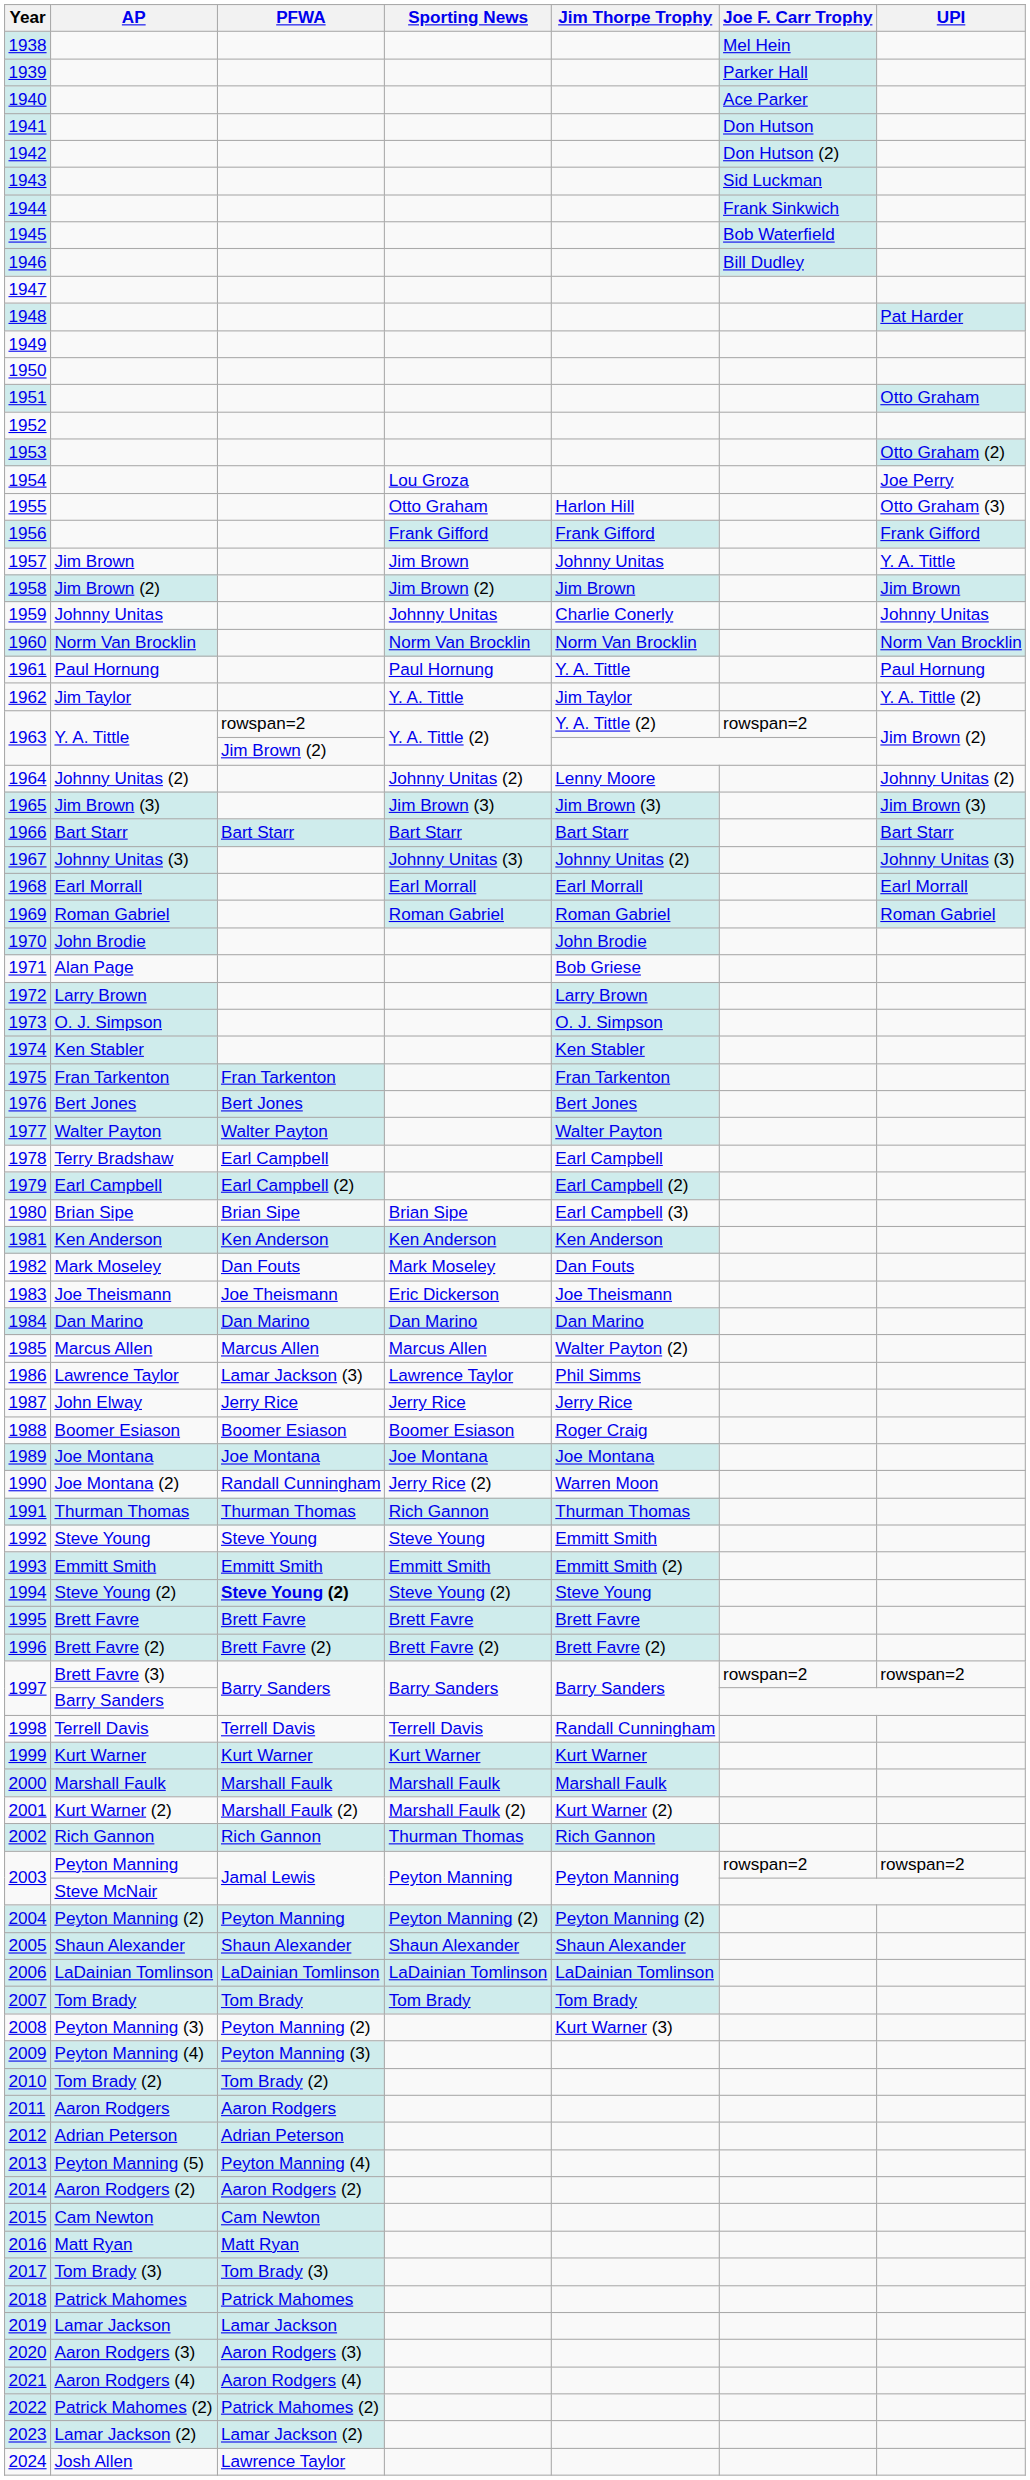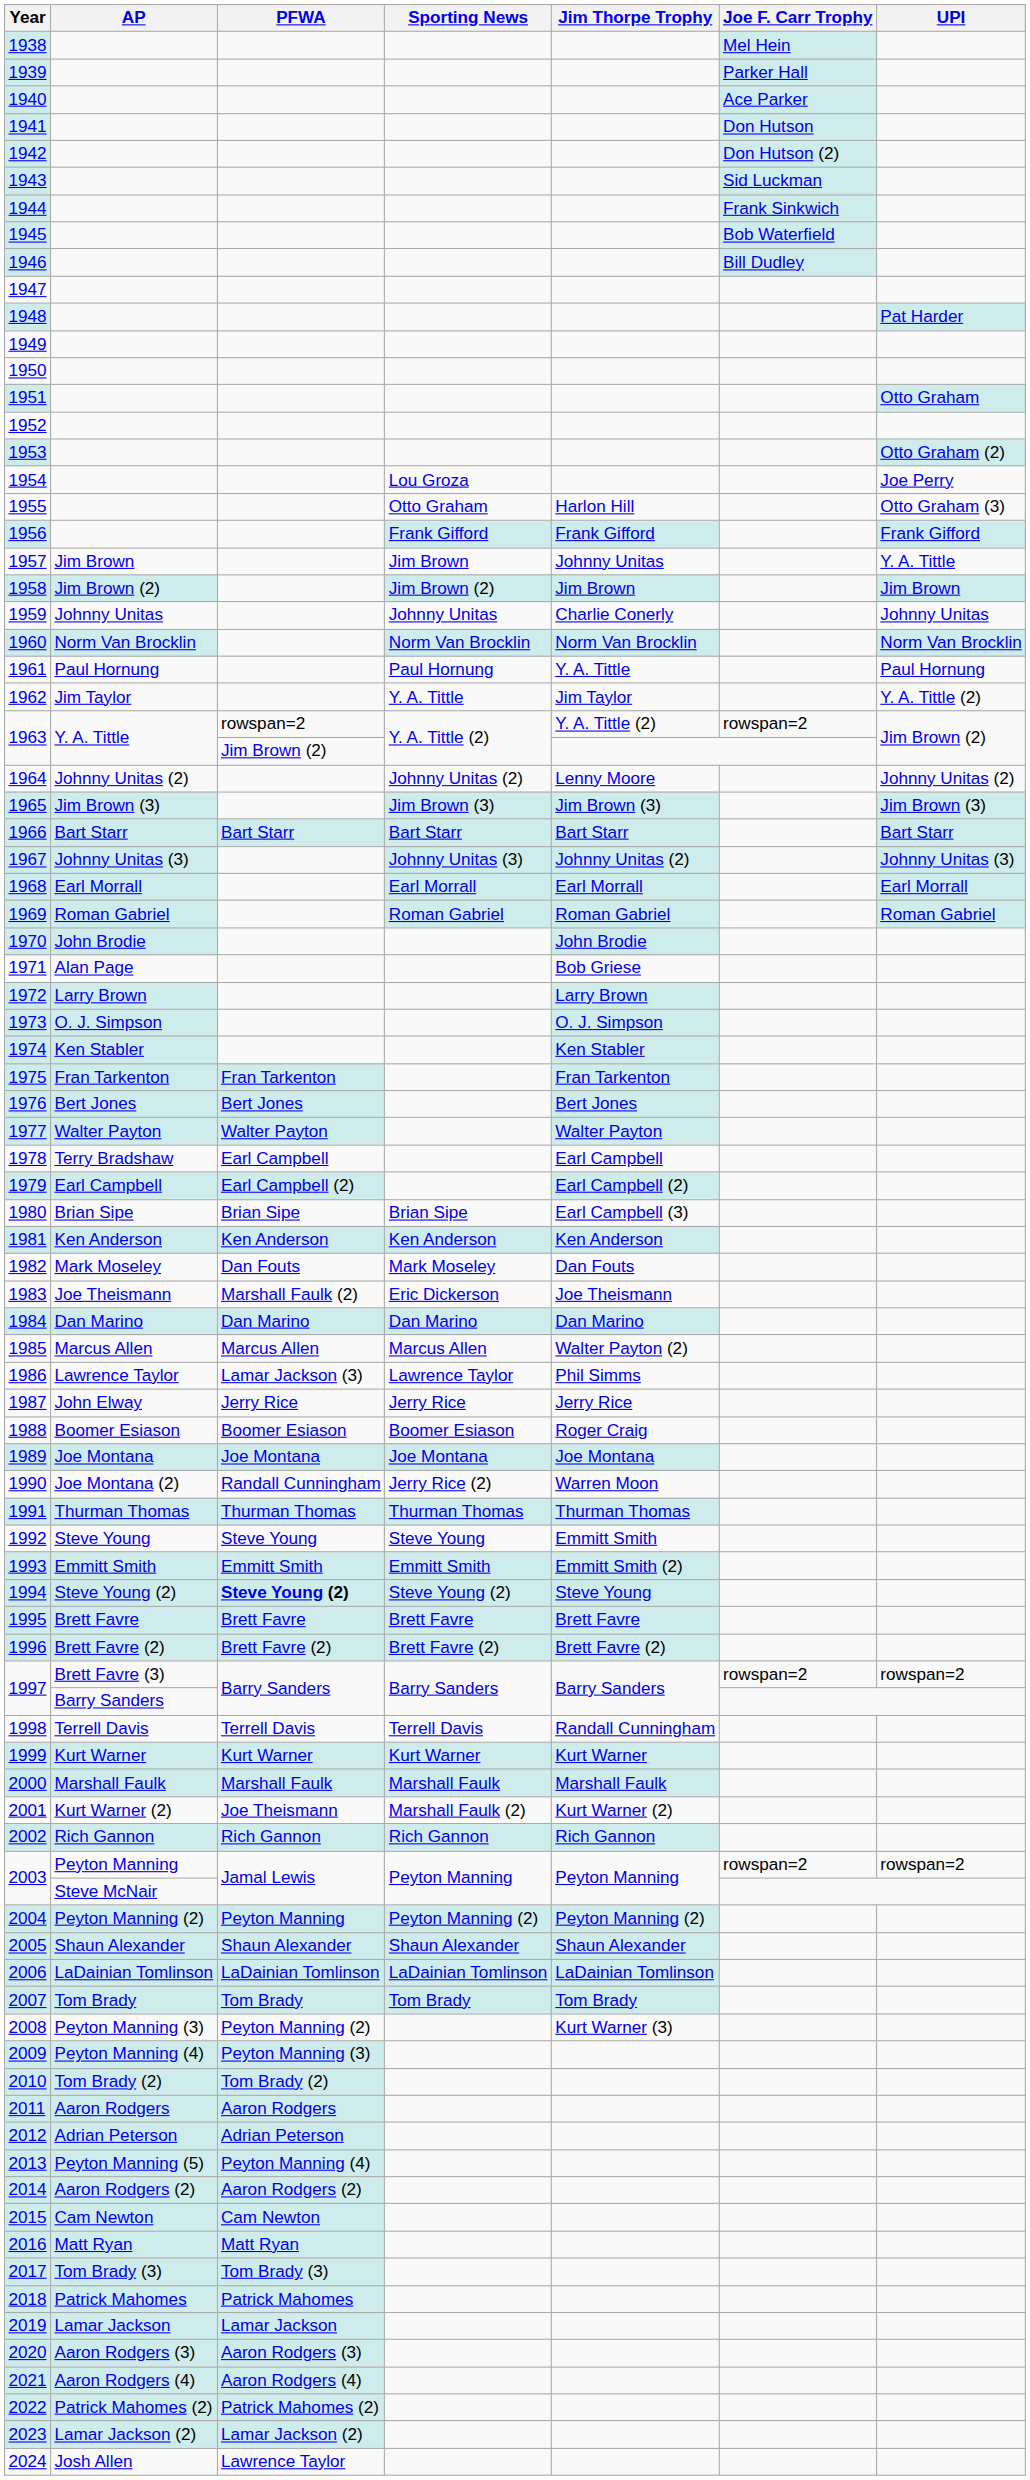1983 | PFWA: Joe Theismann -> Marshall Faulk (2)
1991 | Sporting News: Rich Gannon -> Thurman Thomas
2001 | PFWA: Marshall Faulk (2) -> Joe Theismann
2002 | Sporting News: Thurman Thomas -> Rich Gannon
